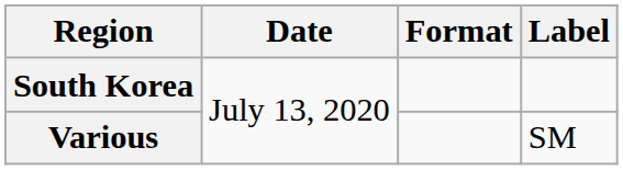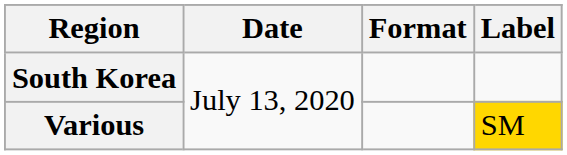Various | Label: no background -> gold background
